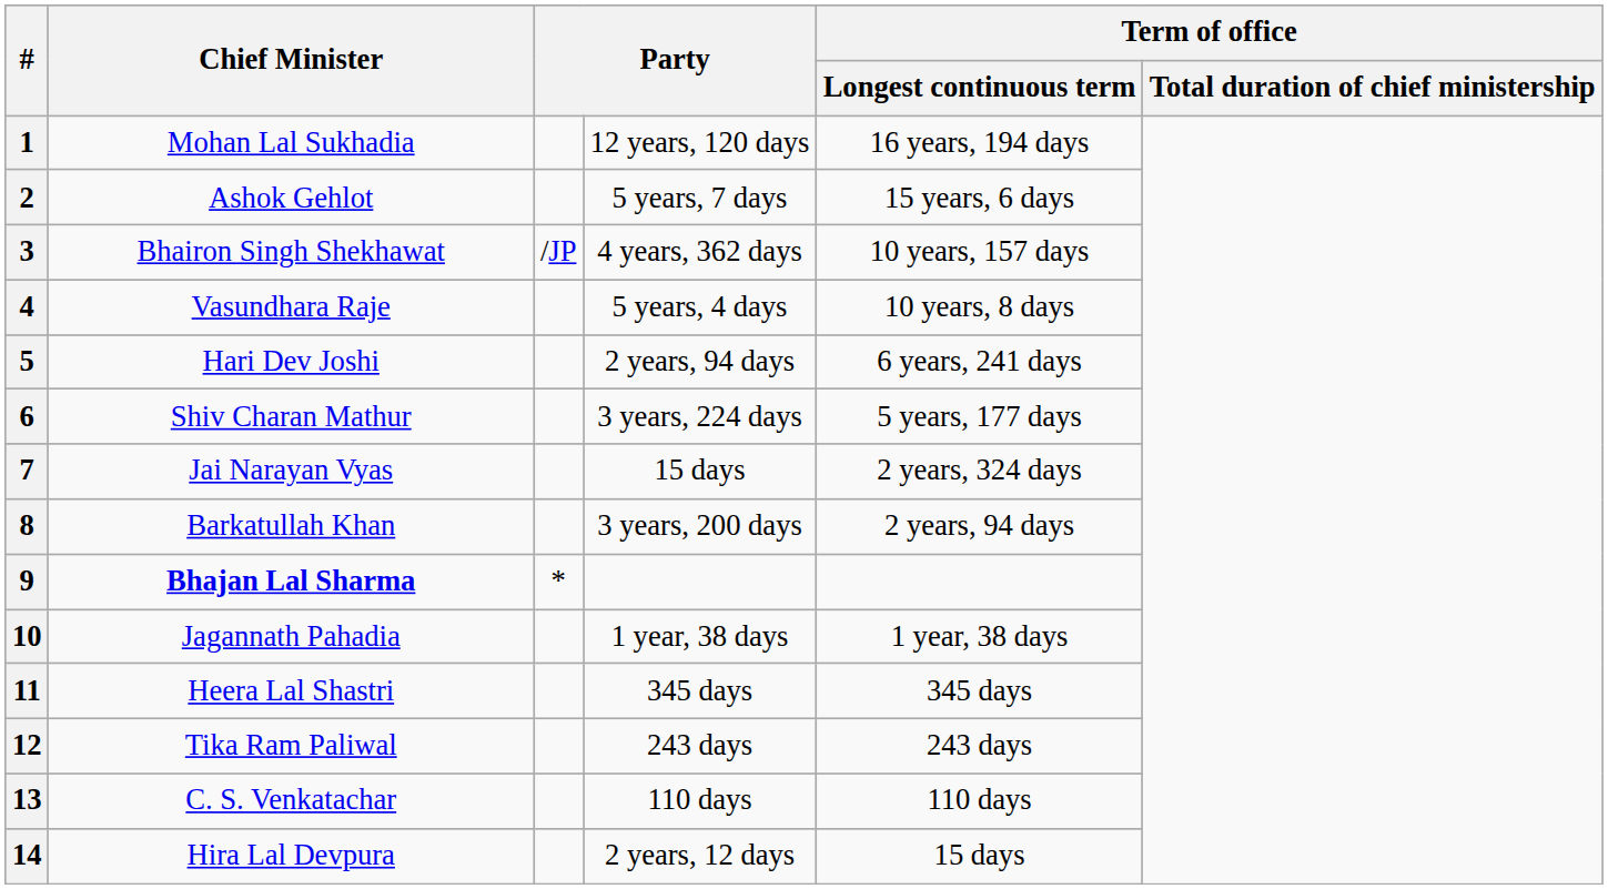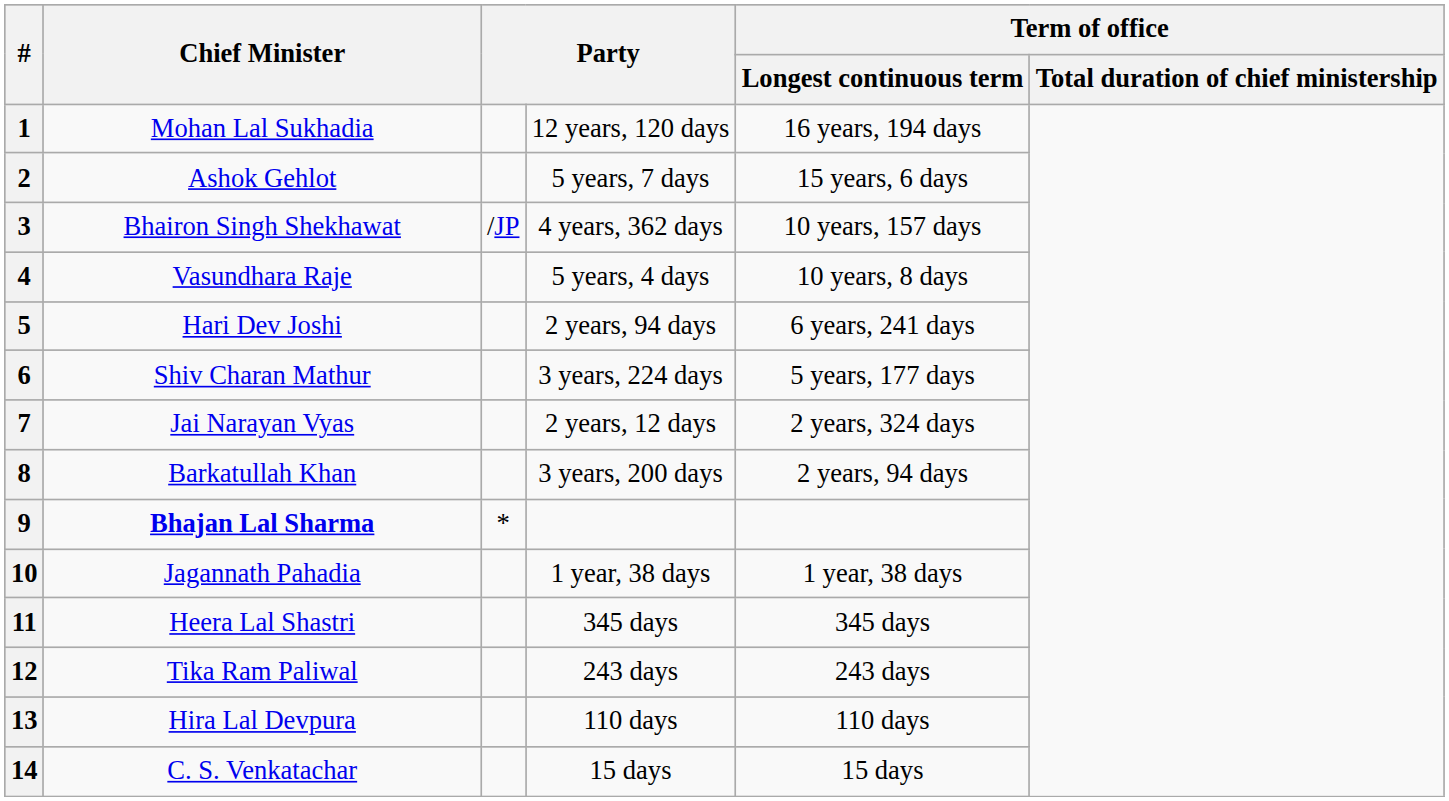7 | column 4: 15 days -> 2 years, 12 days
13 | Chief Minister: C. S. Venkatachar -> Hira Lal Devpura
14 | Chief Minister: Hira Lal Devpura -> C. S. Venkatachar
14 | column 4: 2 years, 12 days -> 15 days
